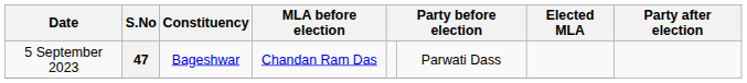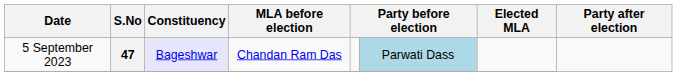47 | Constituency: no background -> lavender background
47 | column 6: no background -> lightblue background
